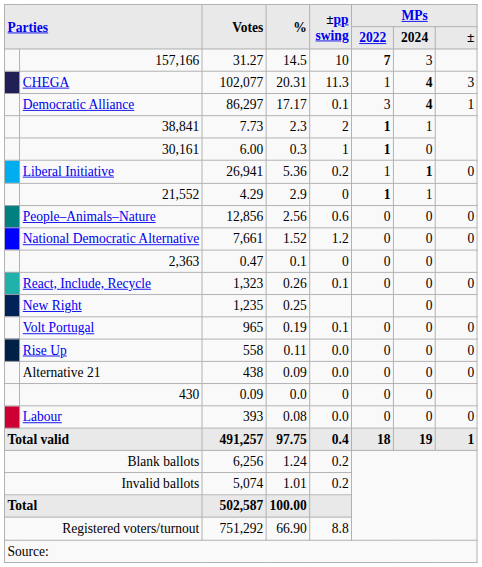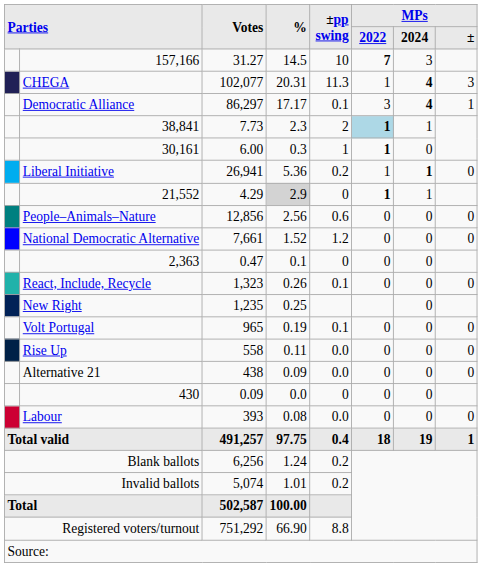38,841 | MPs / 2022: no background -> lightblue background
21,552 | %: no background -> lightgrey background
